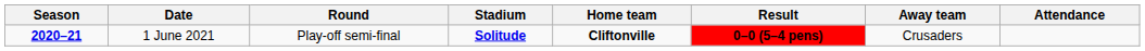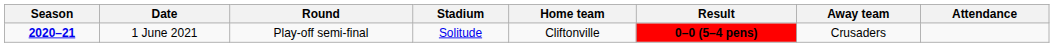1 June 2021 | Stadium: bold -> normal
1 June 2021 | Home team: bold -> normal
